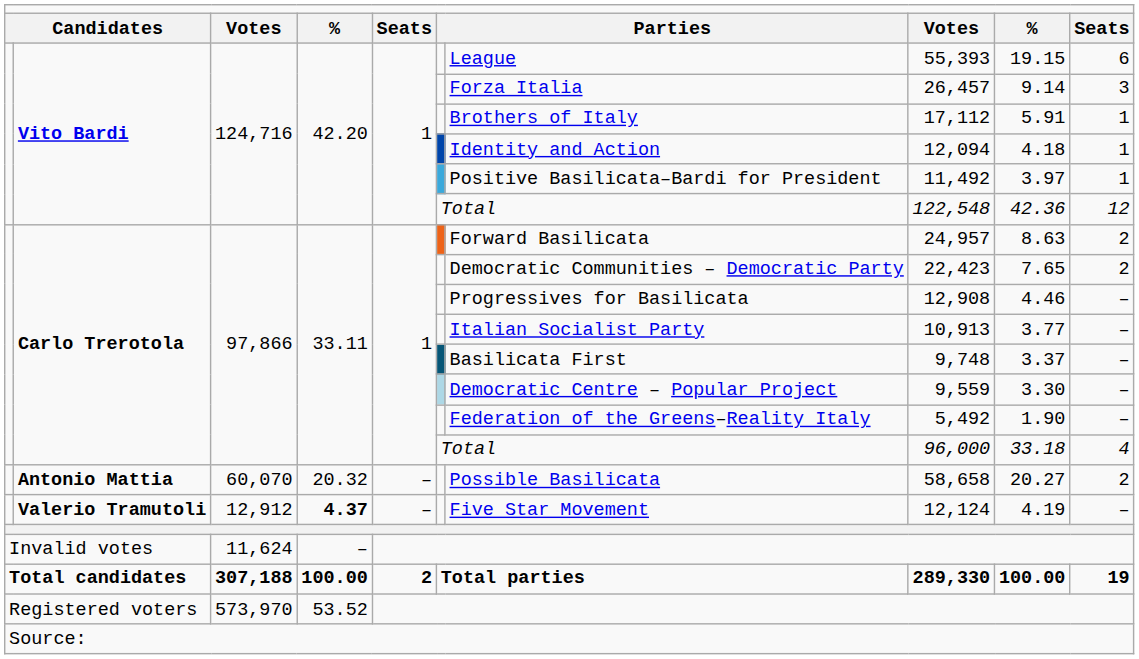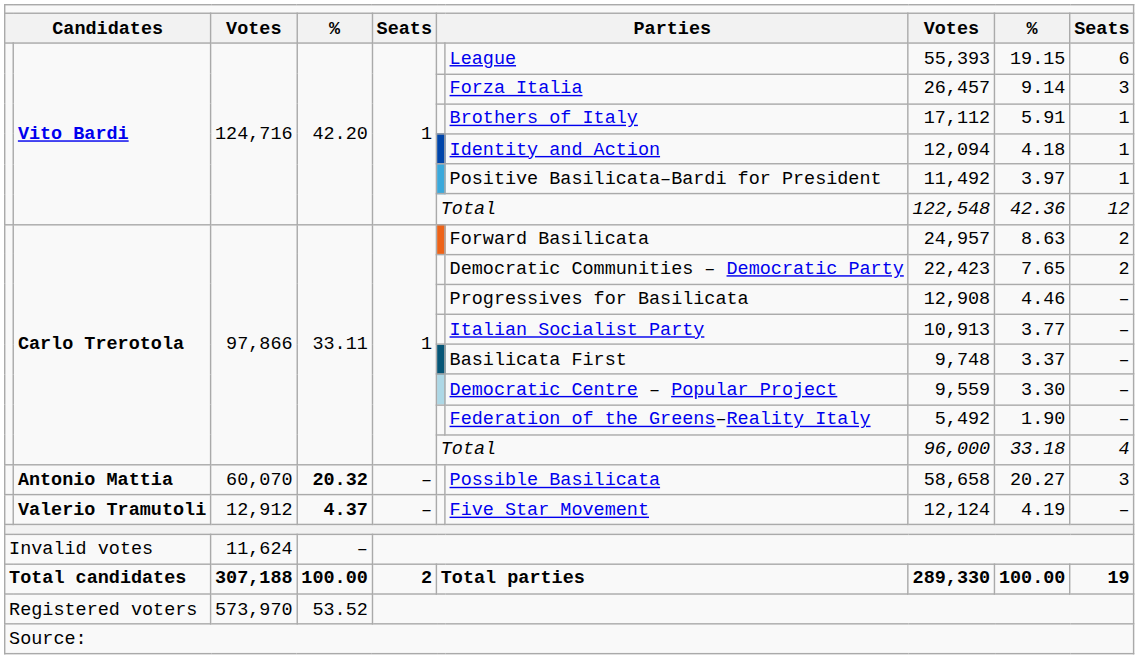Antonio Mattia | column 4: normal -> bold
Antonio Mattia | column 10: 2 -> 3
